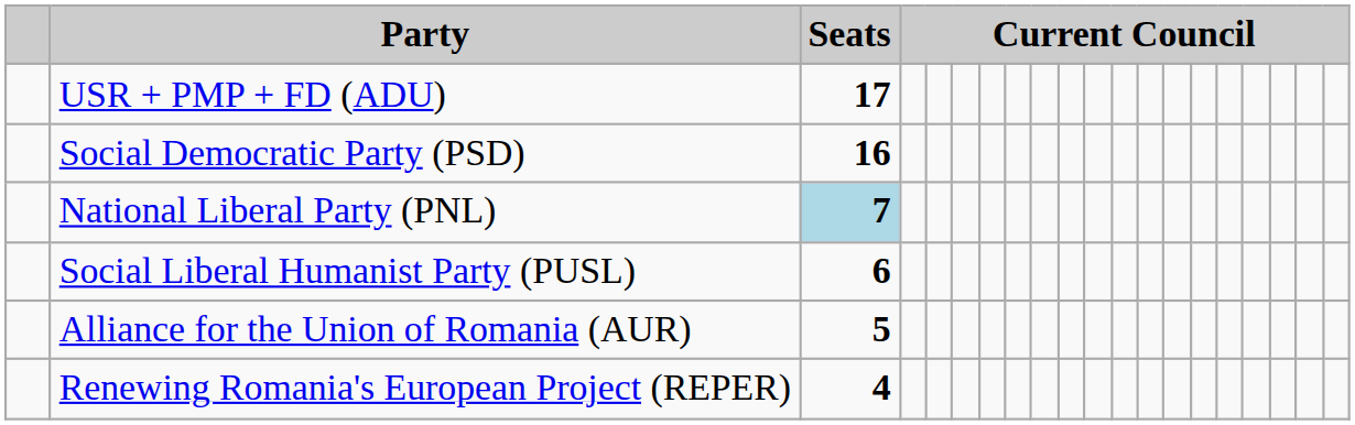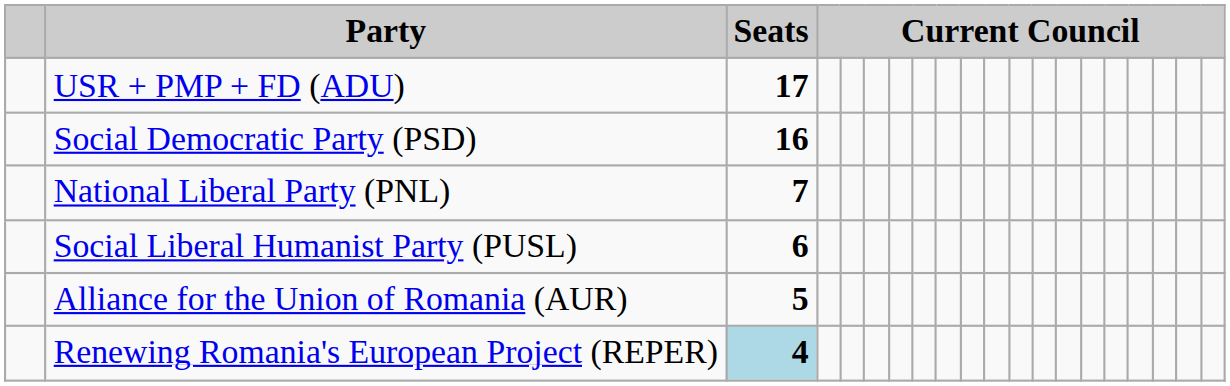National Liberal Party (PNL) | Seats: lightblue background -> no background
Renewing Romania's European Project (REPER) | Seats: no background -> lightblue background
